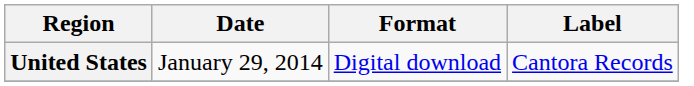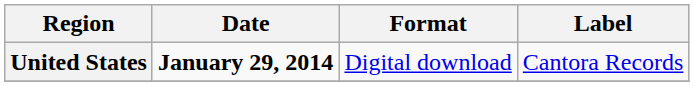United States | Date: normal -> bold
